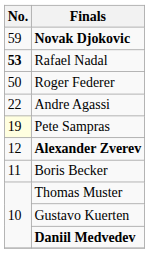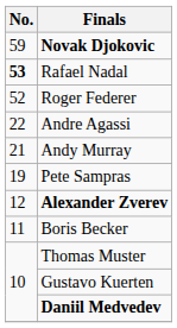Roger Federer | No.: 50 -> 52
+ row: 21 | Andy Murray
Pete Sampras | No.: lightyellow background -> no background
